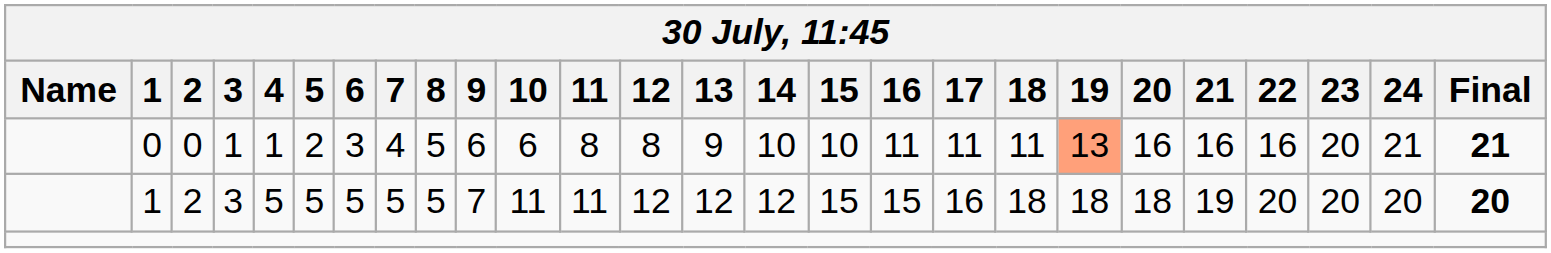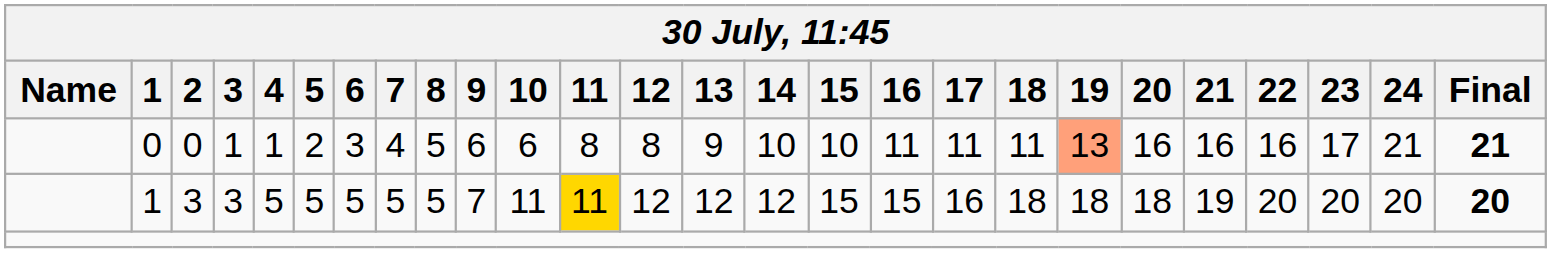row 3 | 23: 20 -> 17
row 4 | 2: 2 -> 3
row 4 | 11: no background -> gold background
